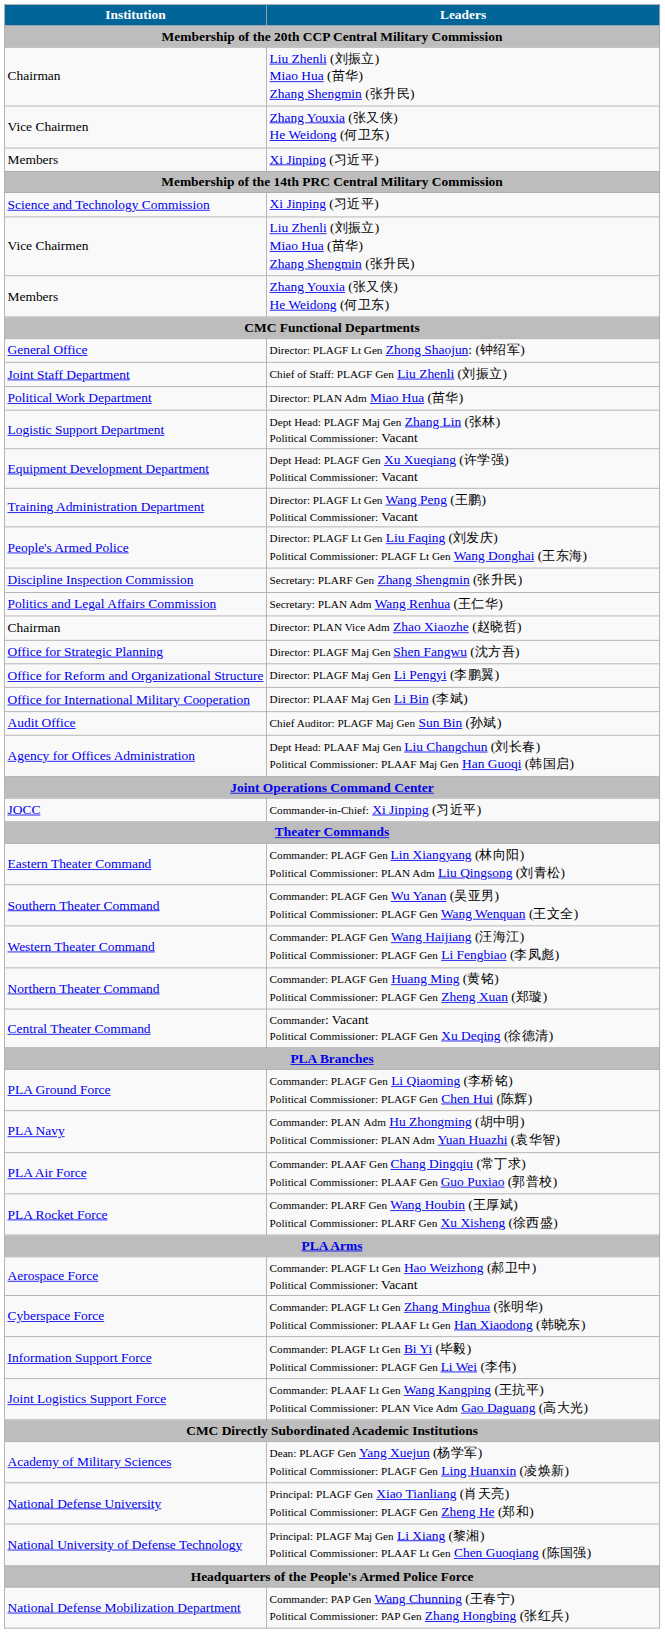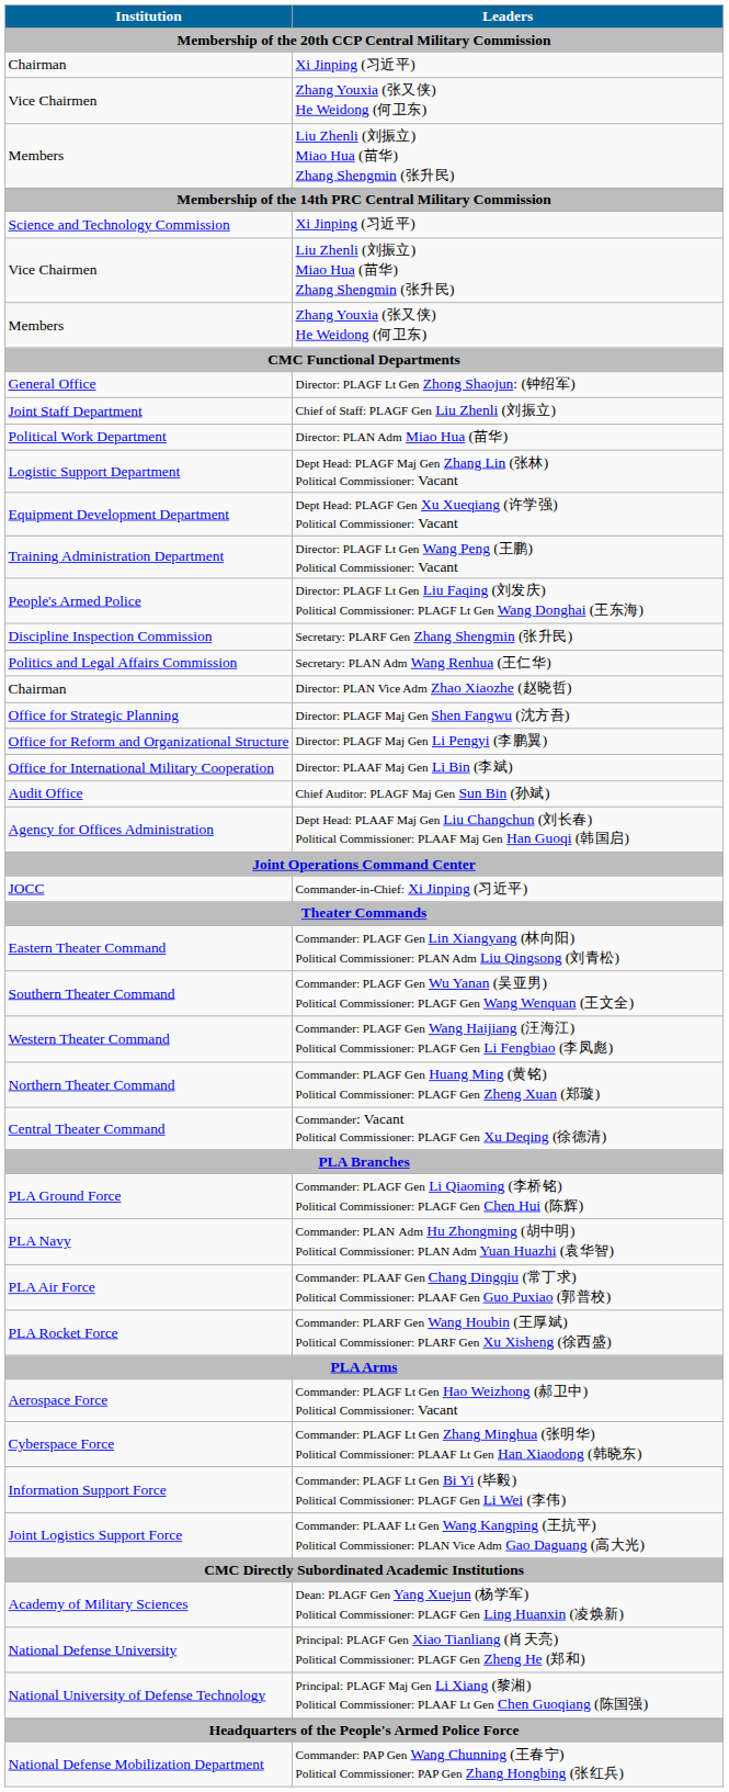row 3 | Leaders: Liu Zhenli (刘振立) Miao Hua (苗华) Zhang Shengmin (张升民) -> Xi Jinping (习近平)
row 5 | Leaders: Xi Jinping (习近平) -> Liu Zhenli (刘振立) Miao Hua (苗华) Zhang Shengmin (张升民)
